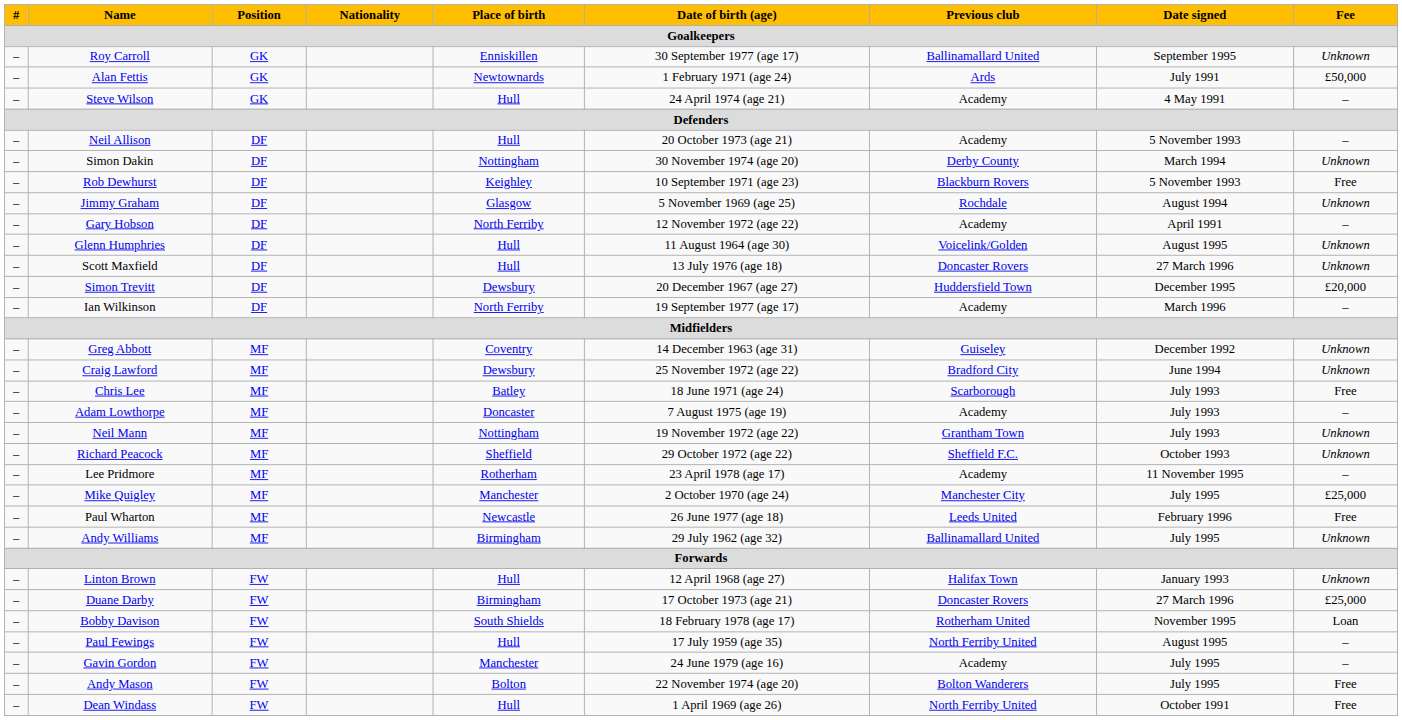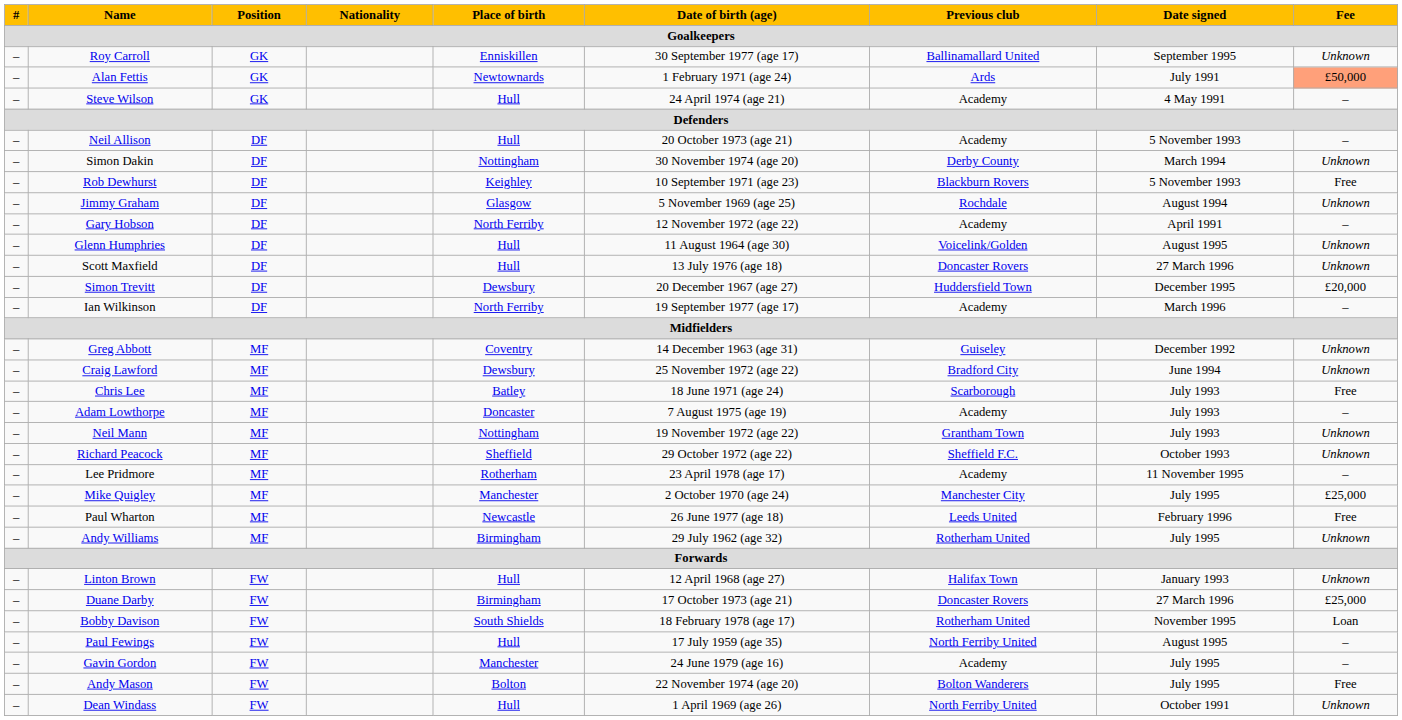Alan Fettis | Fee: no background -> lightsalmon background
Andy Williams | Previous club: Ballinamallard United -> Rotherham United
Dean Windass | Fee: Free -> Unknown
